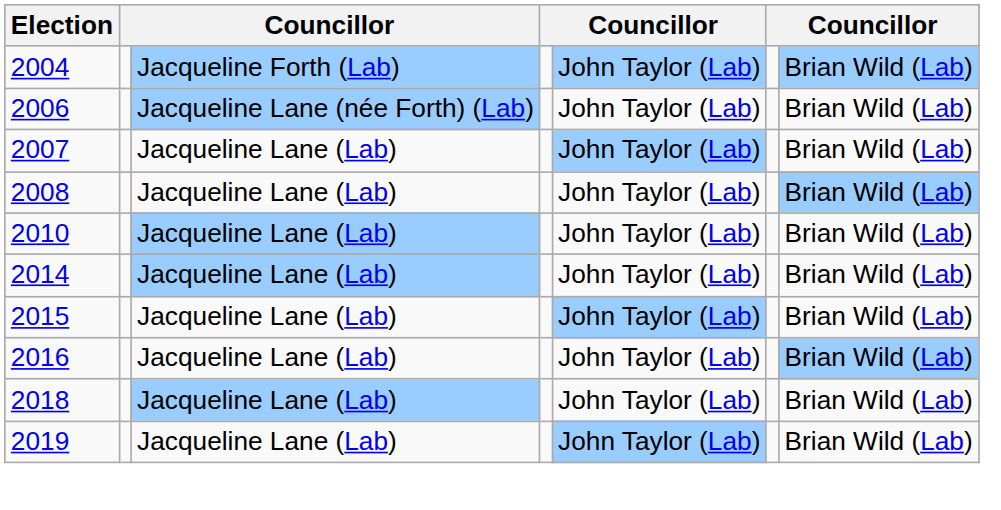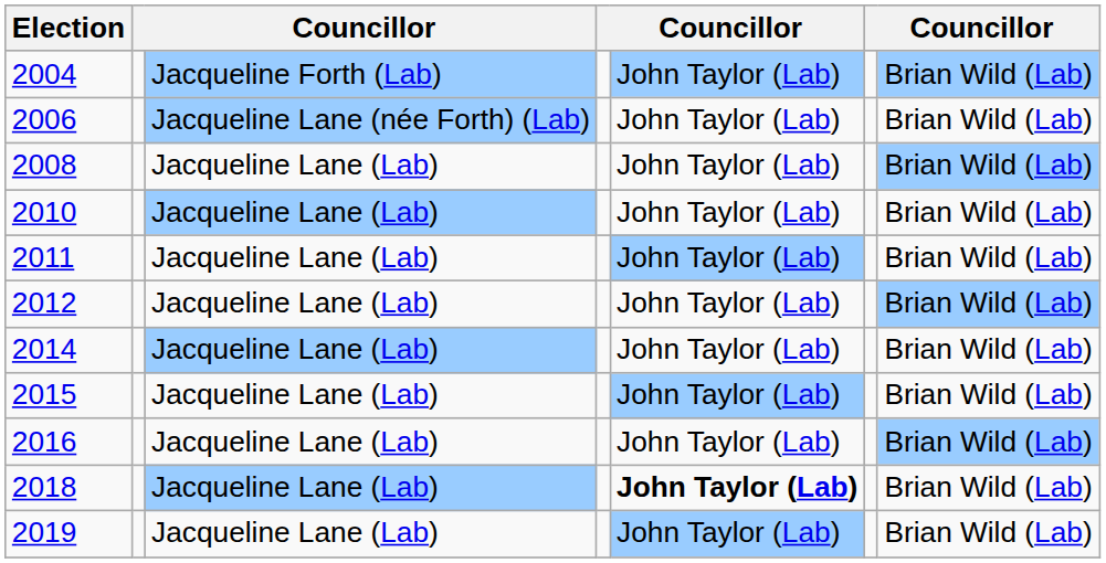- row: 2007 | Jacqueline Lane (Lab) | John Taylor (Lab) | Brian Wild (Lab)
+ row: 2011 | Jacqueline Lane (Lab) | John Taylor (Lab) | Brian Wild (Lab)
+ row: 2012 | Jacqueline Lane (Lab) | John Taylor (Lab) | Brian Wild (Lab)
2018 | column 5: normal -> bold
